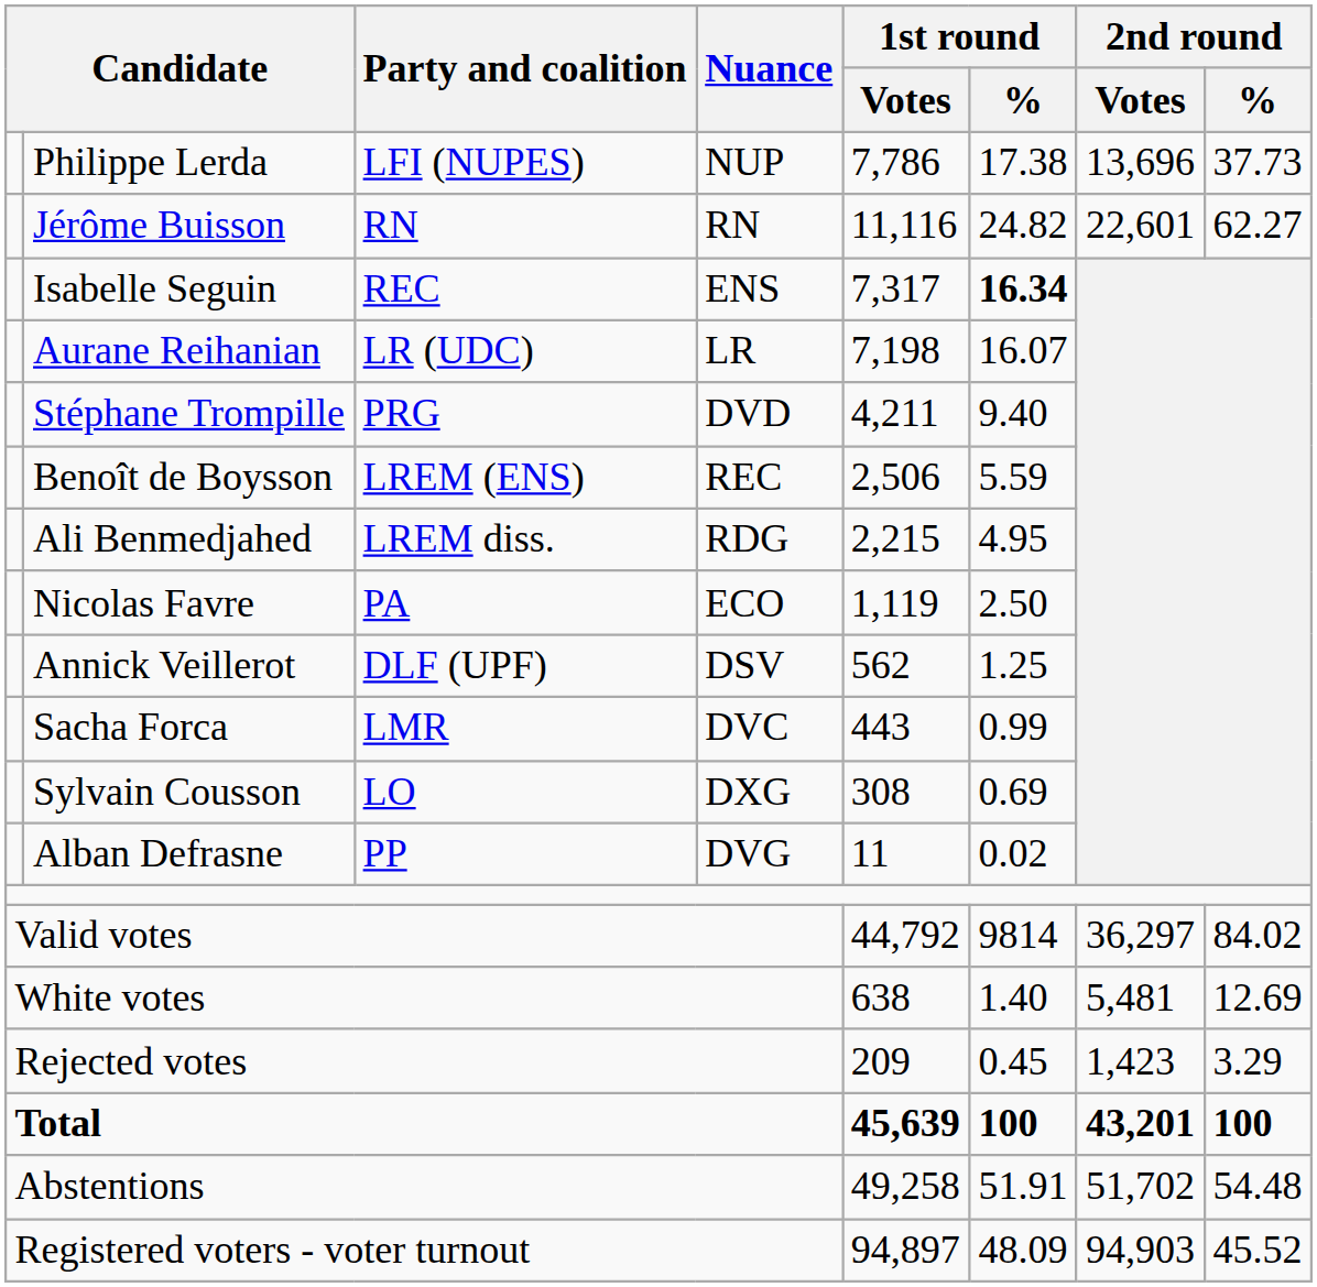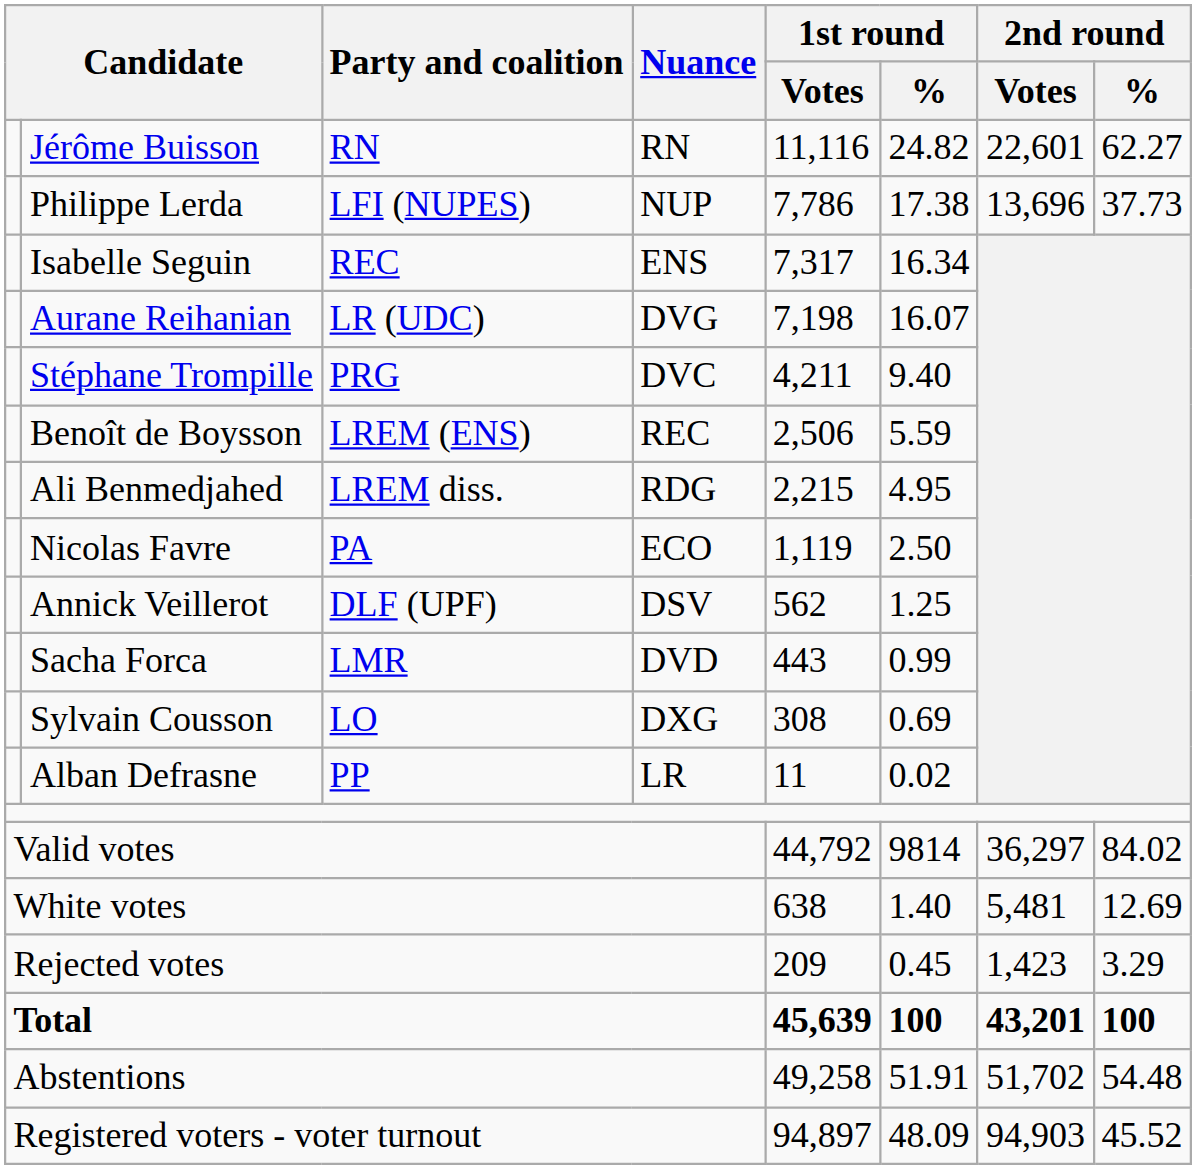rows swapped: Jérôme Buisson <-> Philippe Lerda
Isabelle Seguin | 1st round / %: bold -> normal
Aurane Reihanian | Nuance: LR -> DVG
Stéphane Trompille | Nuance: DVD -> DVC
Sacha Forca | Nuance: DVC -> DVD
Alban Defrasne | Nuance: DVG -> LR
